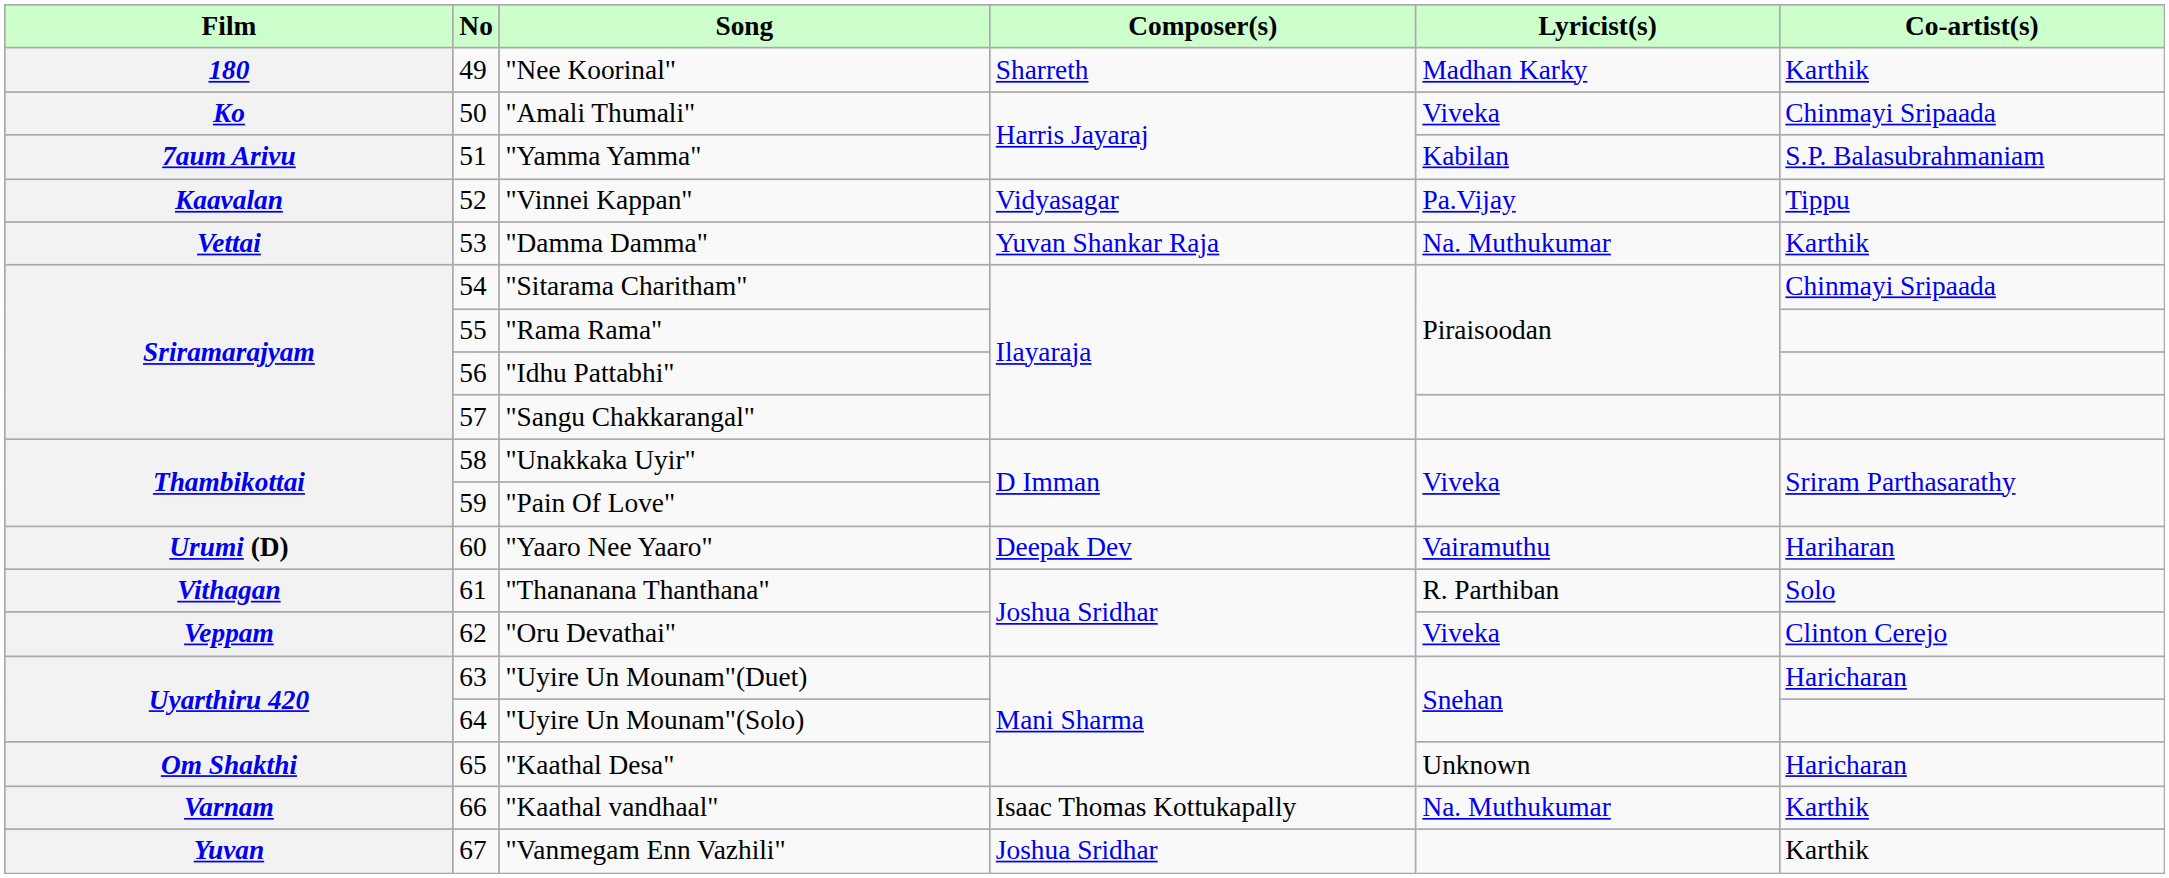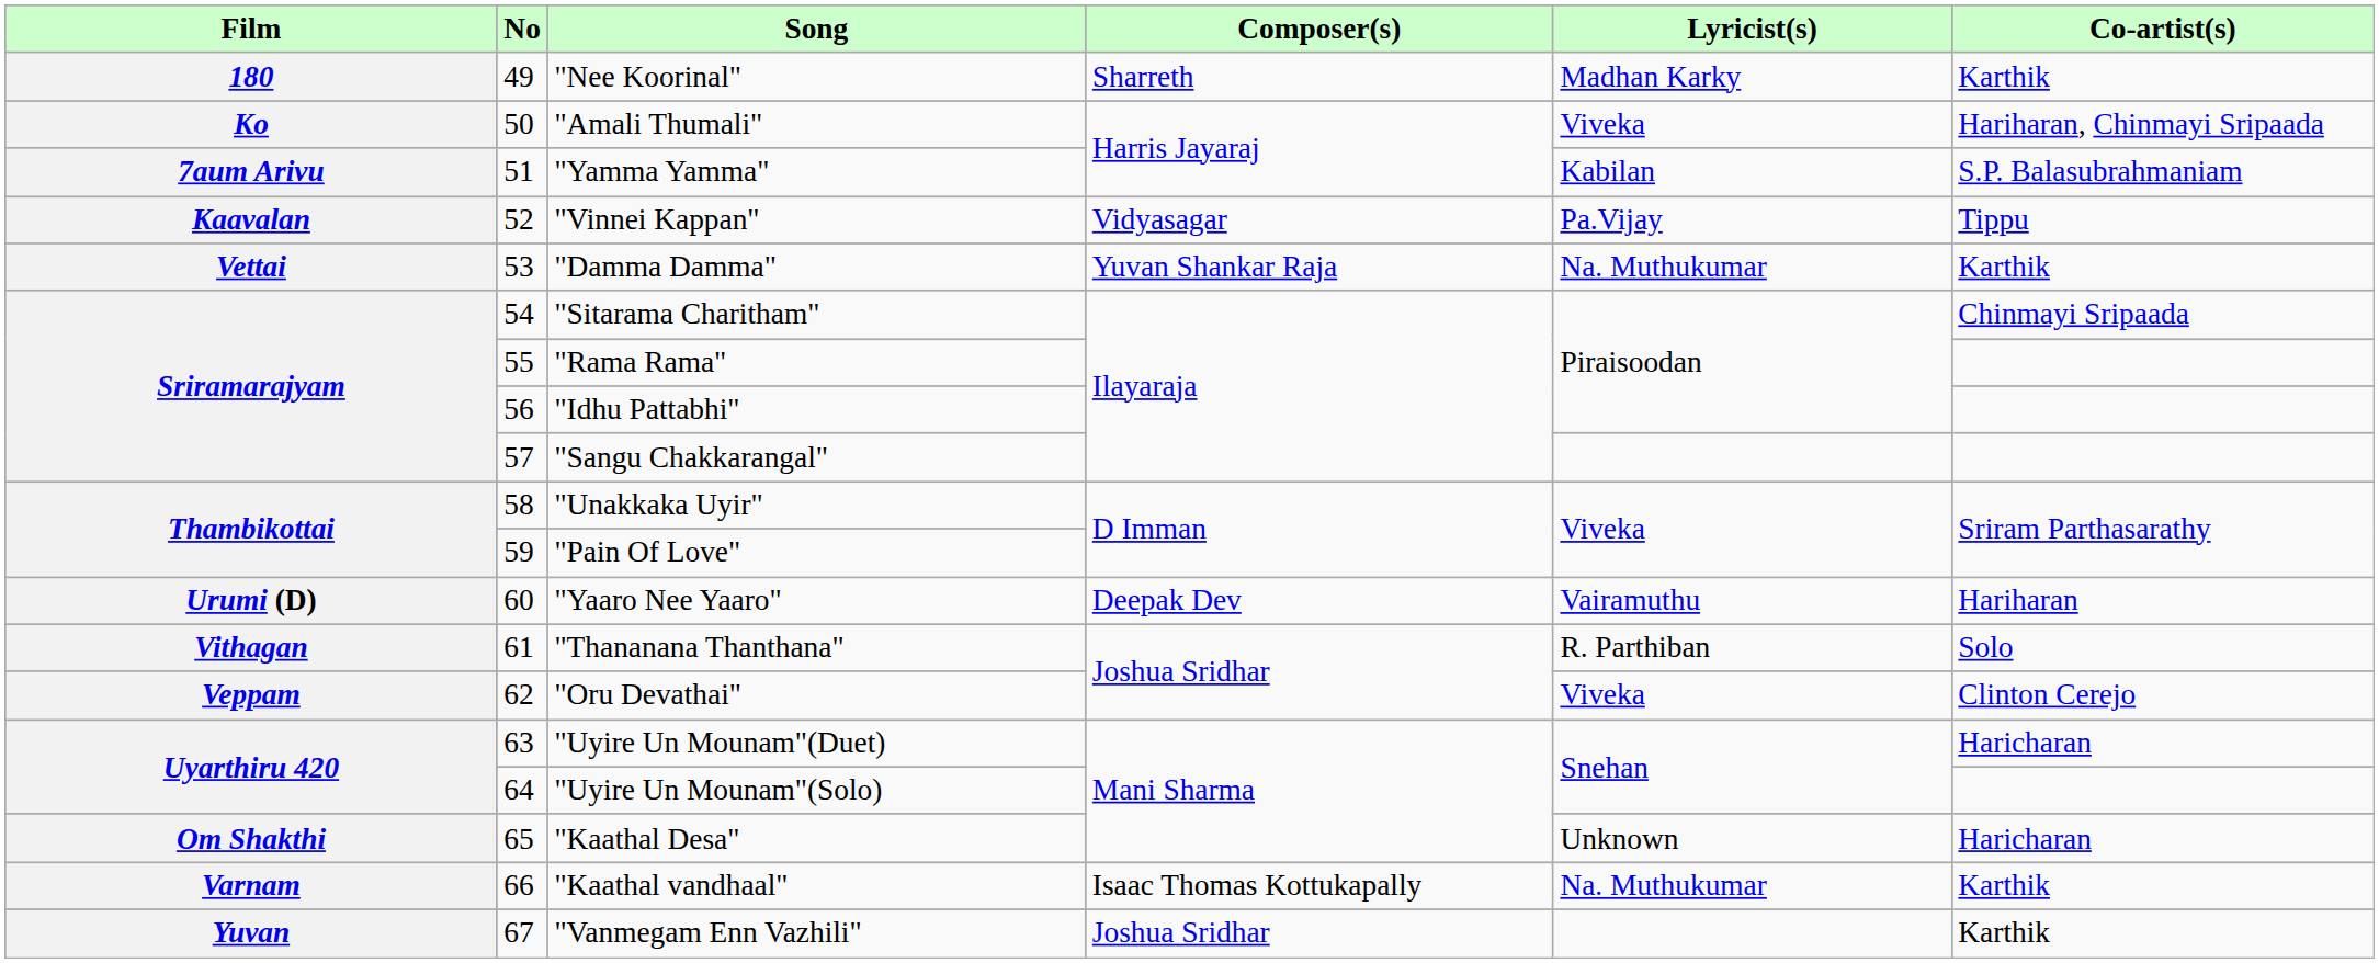"Amali Thumali" | Co-artist(s): Chinmayi Sripaada -> Hariharan, Chinmayi Sripaada
